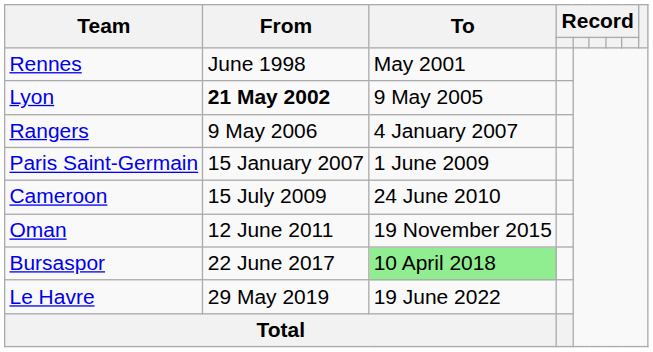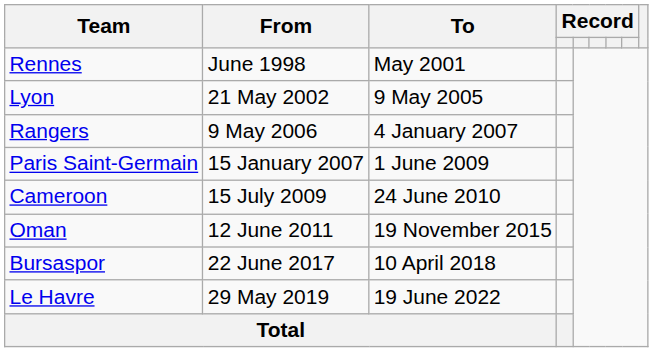Lyon | From: bold -> normal
Bursaspor | To: lightgreen background -> no background
